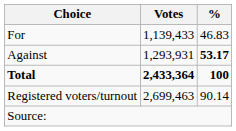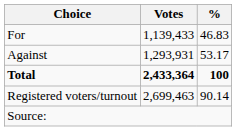Against | %: bold -> normal
